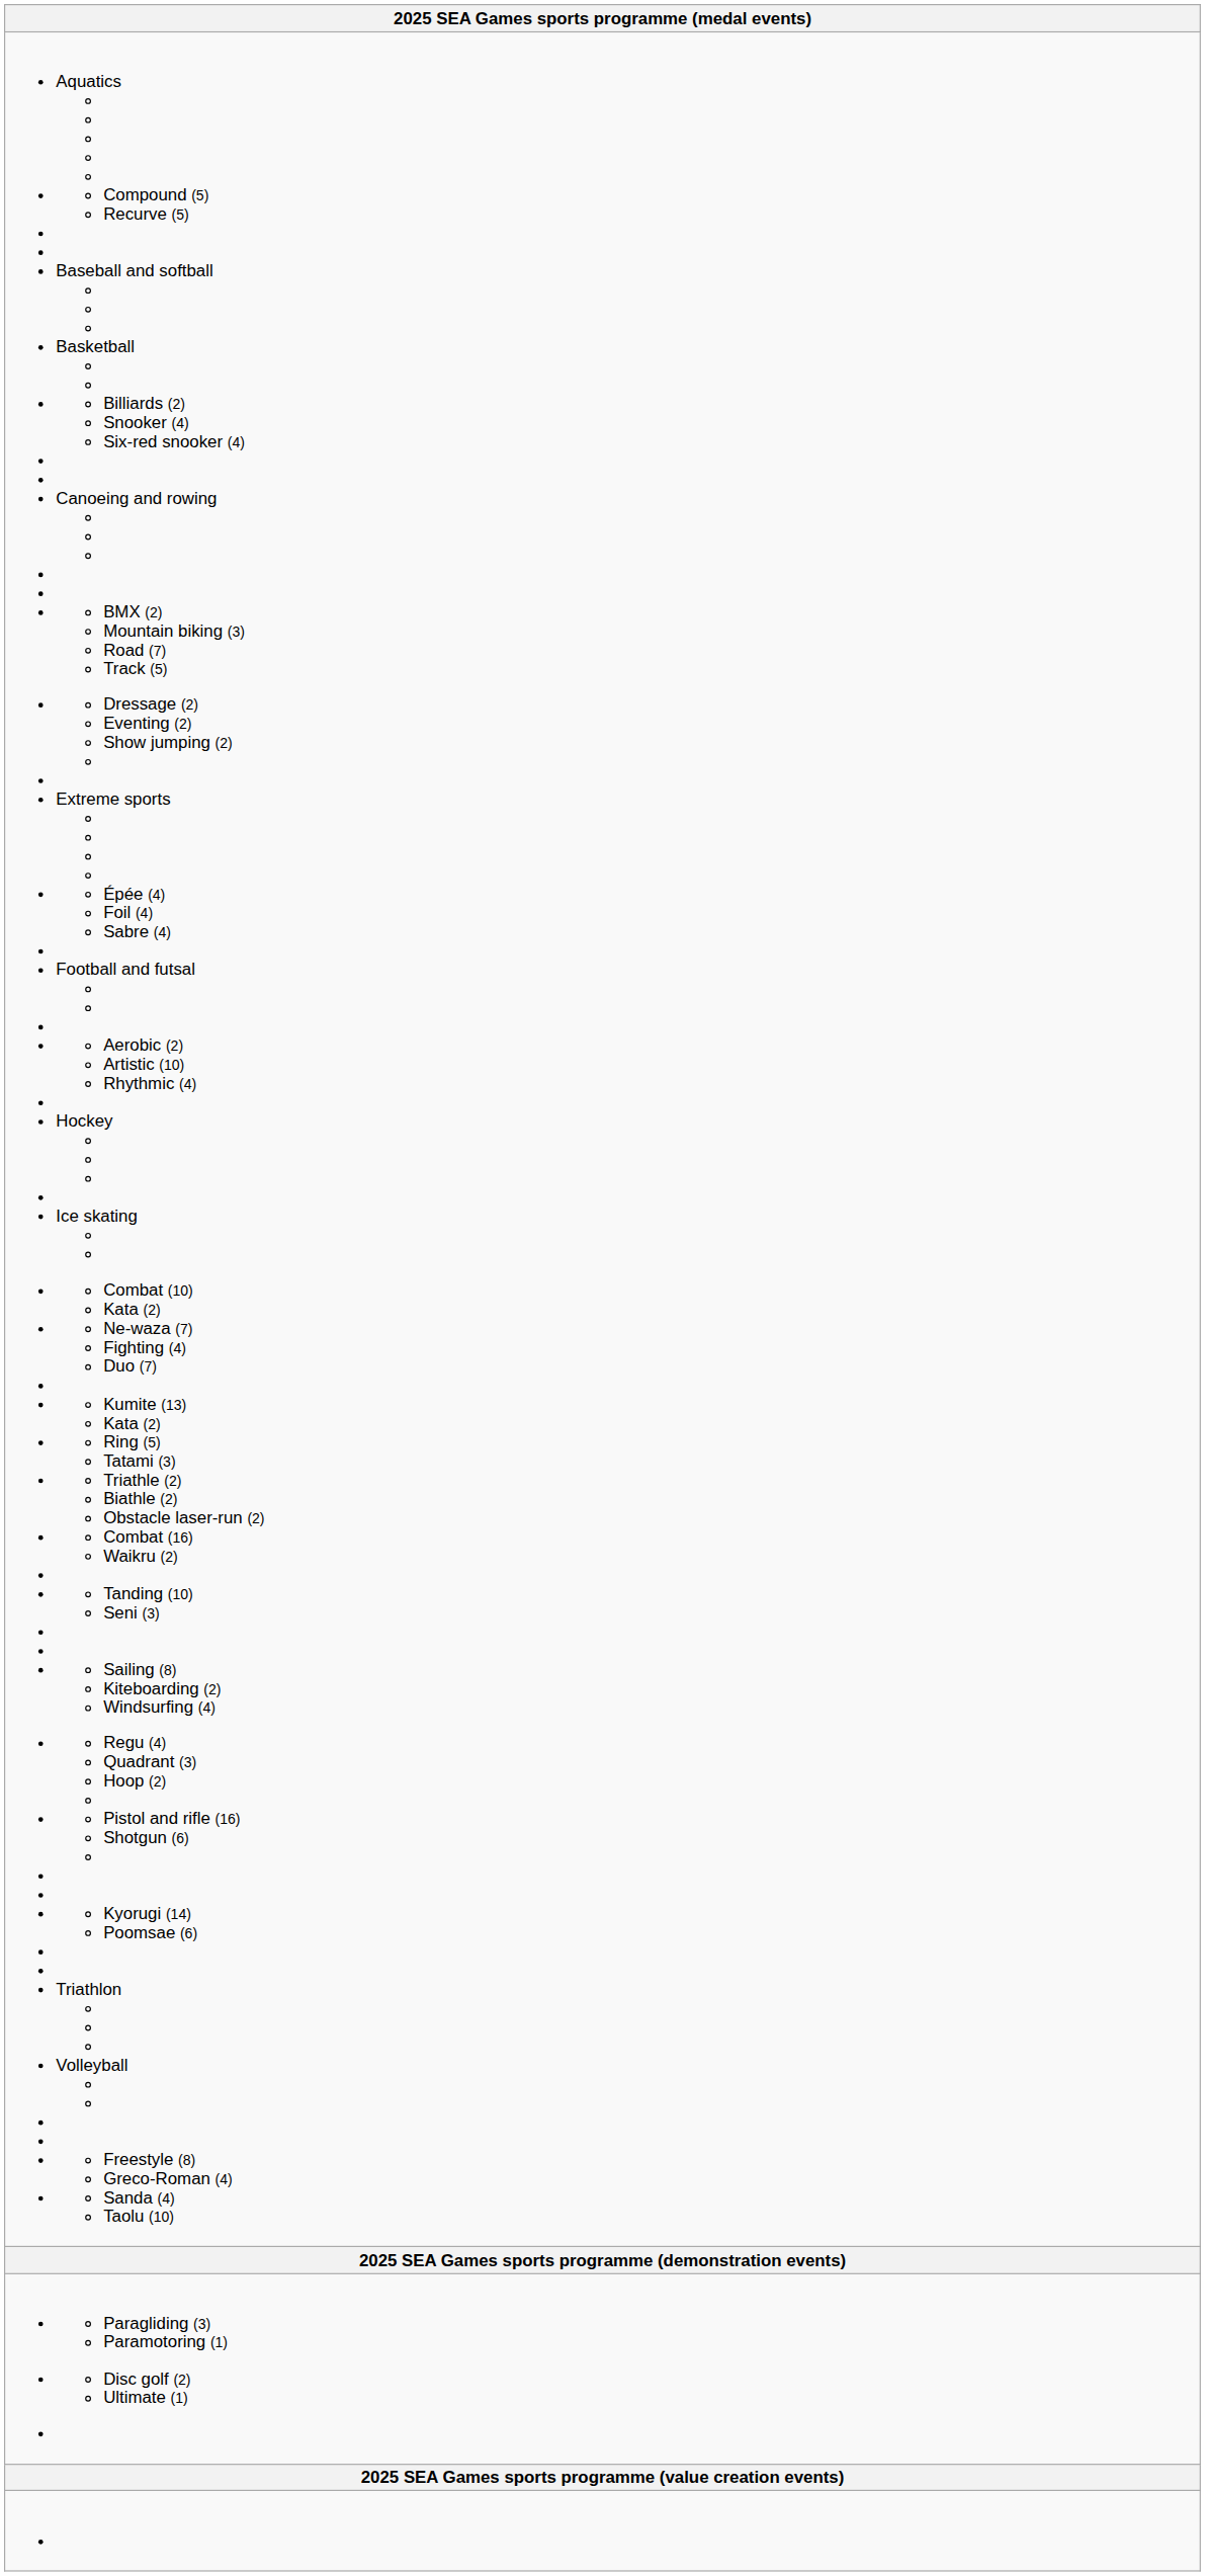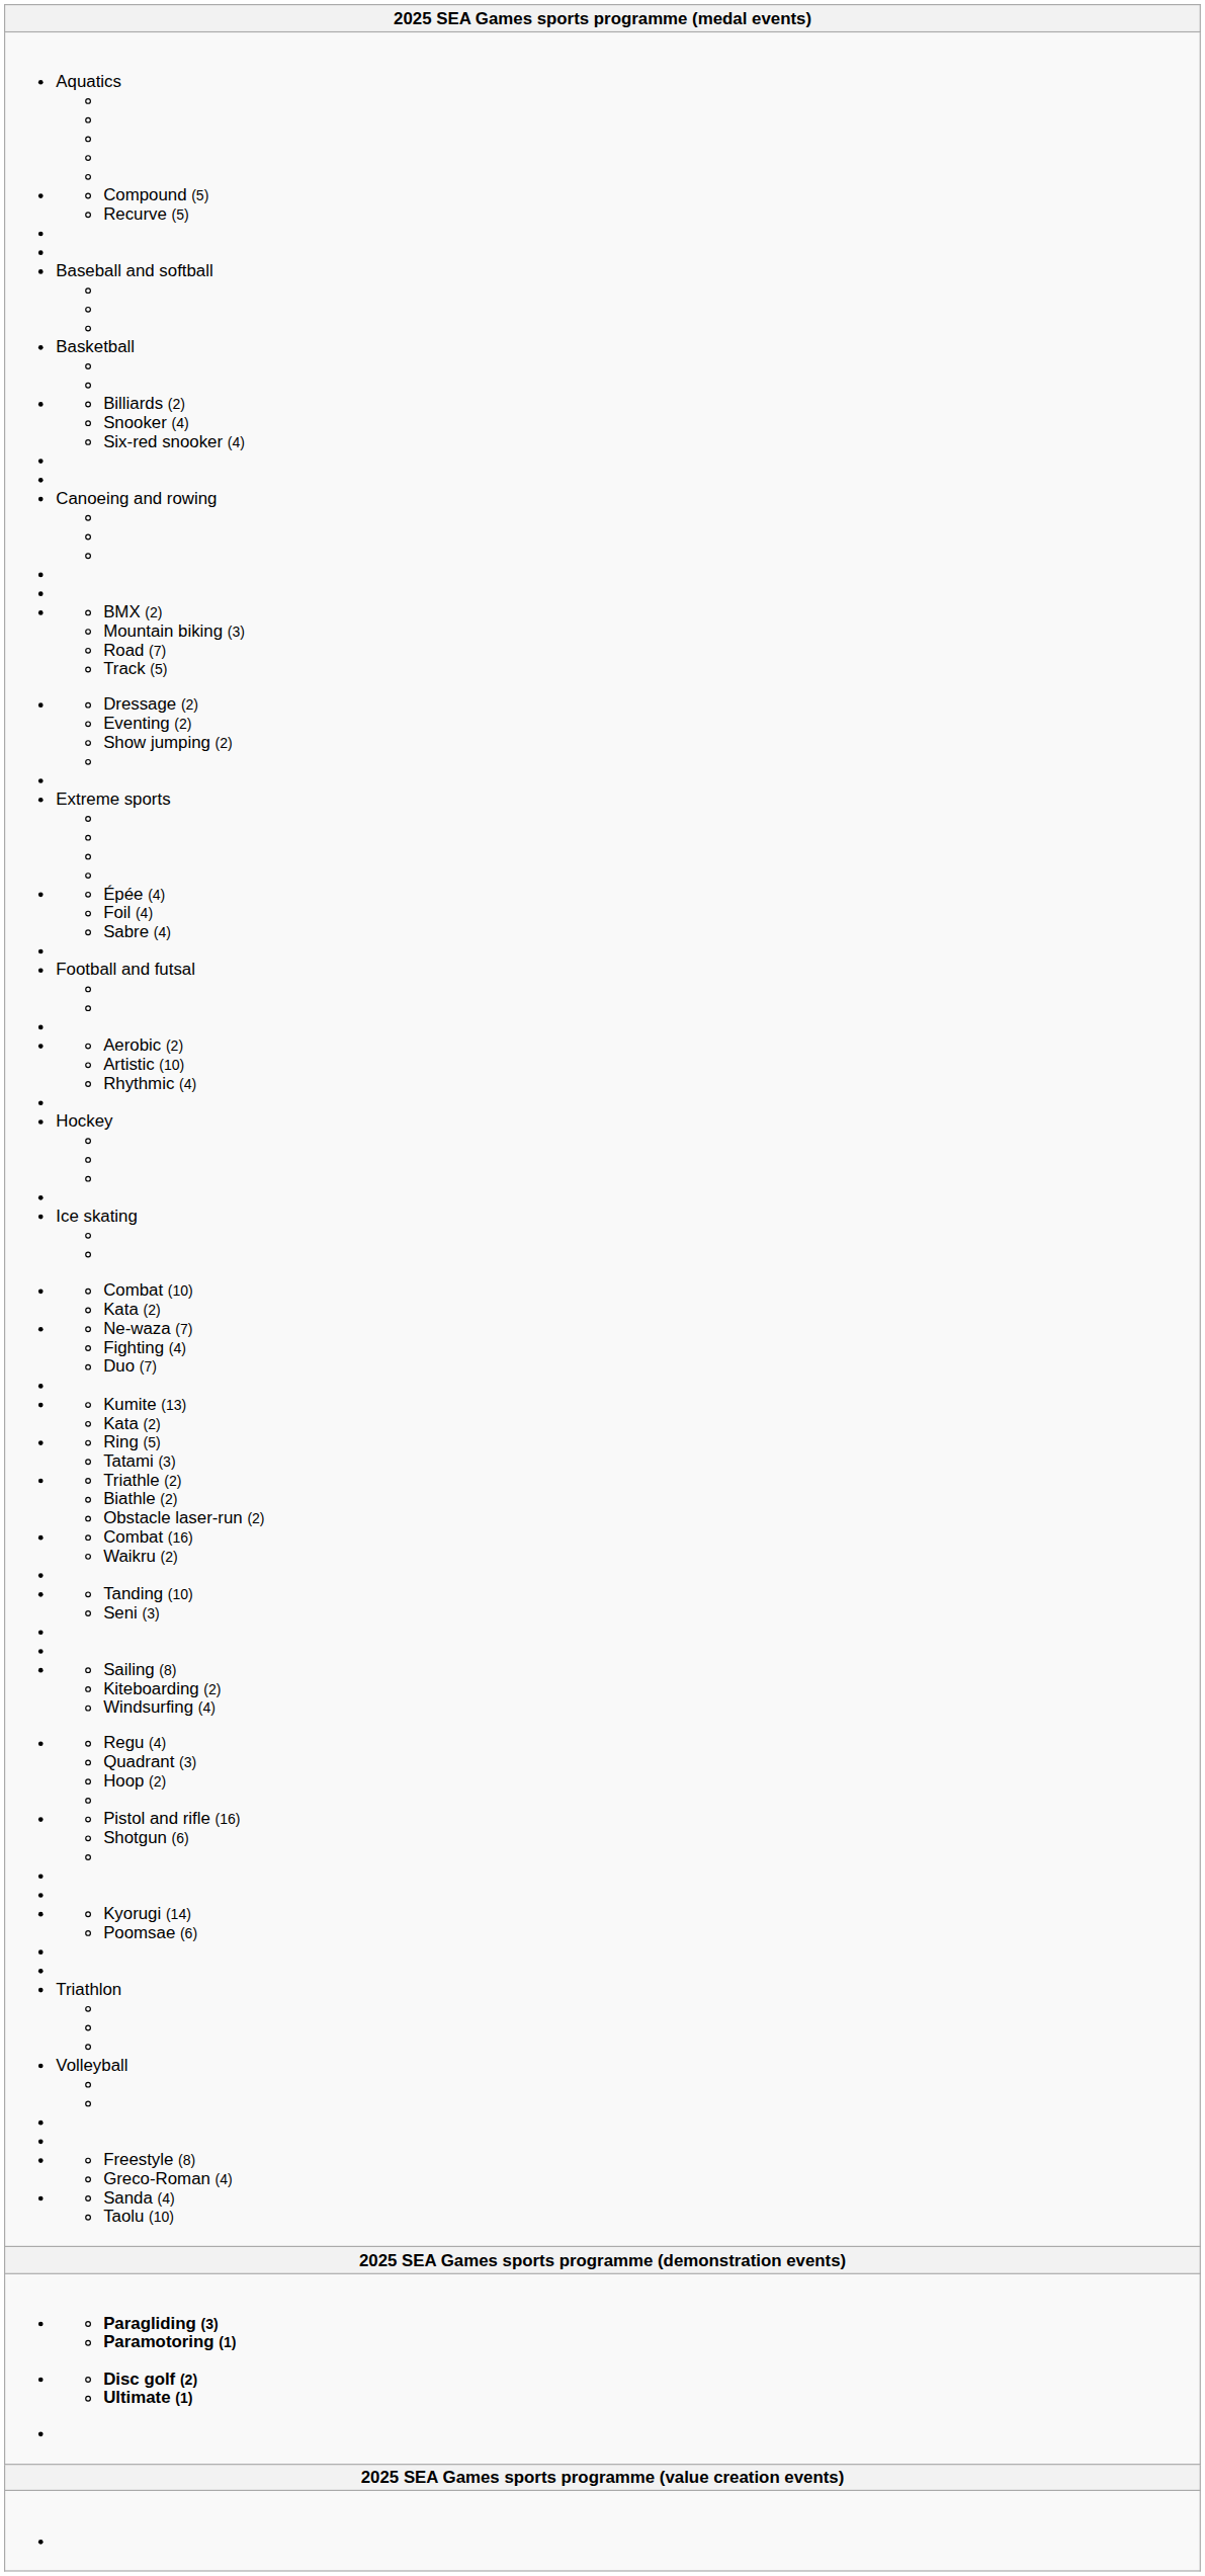row 4 | column 1: normal -> bold
